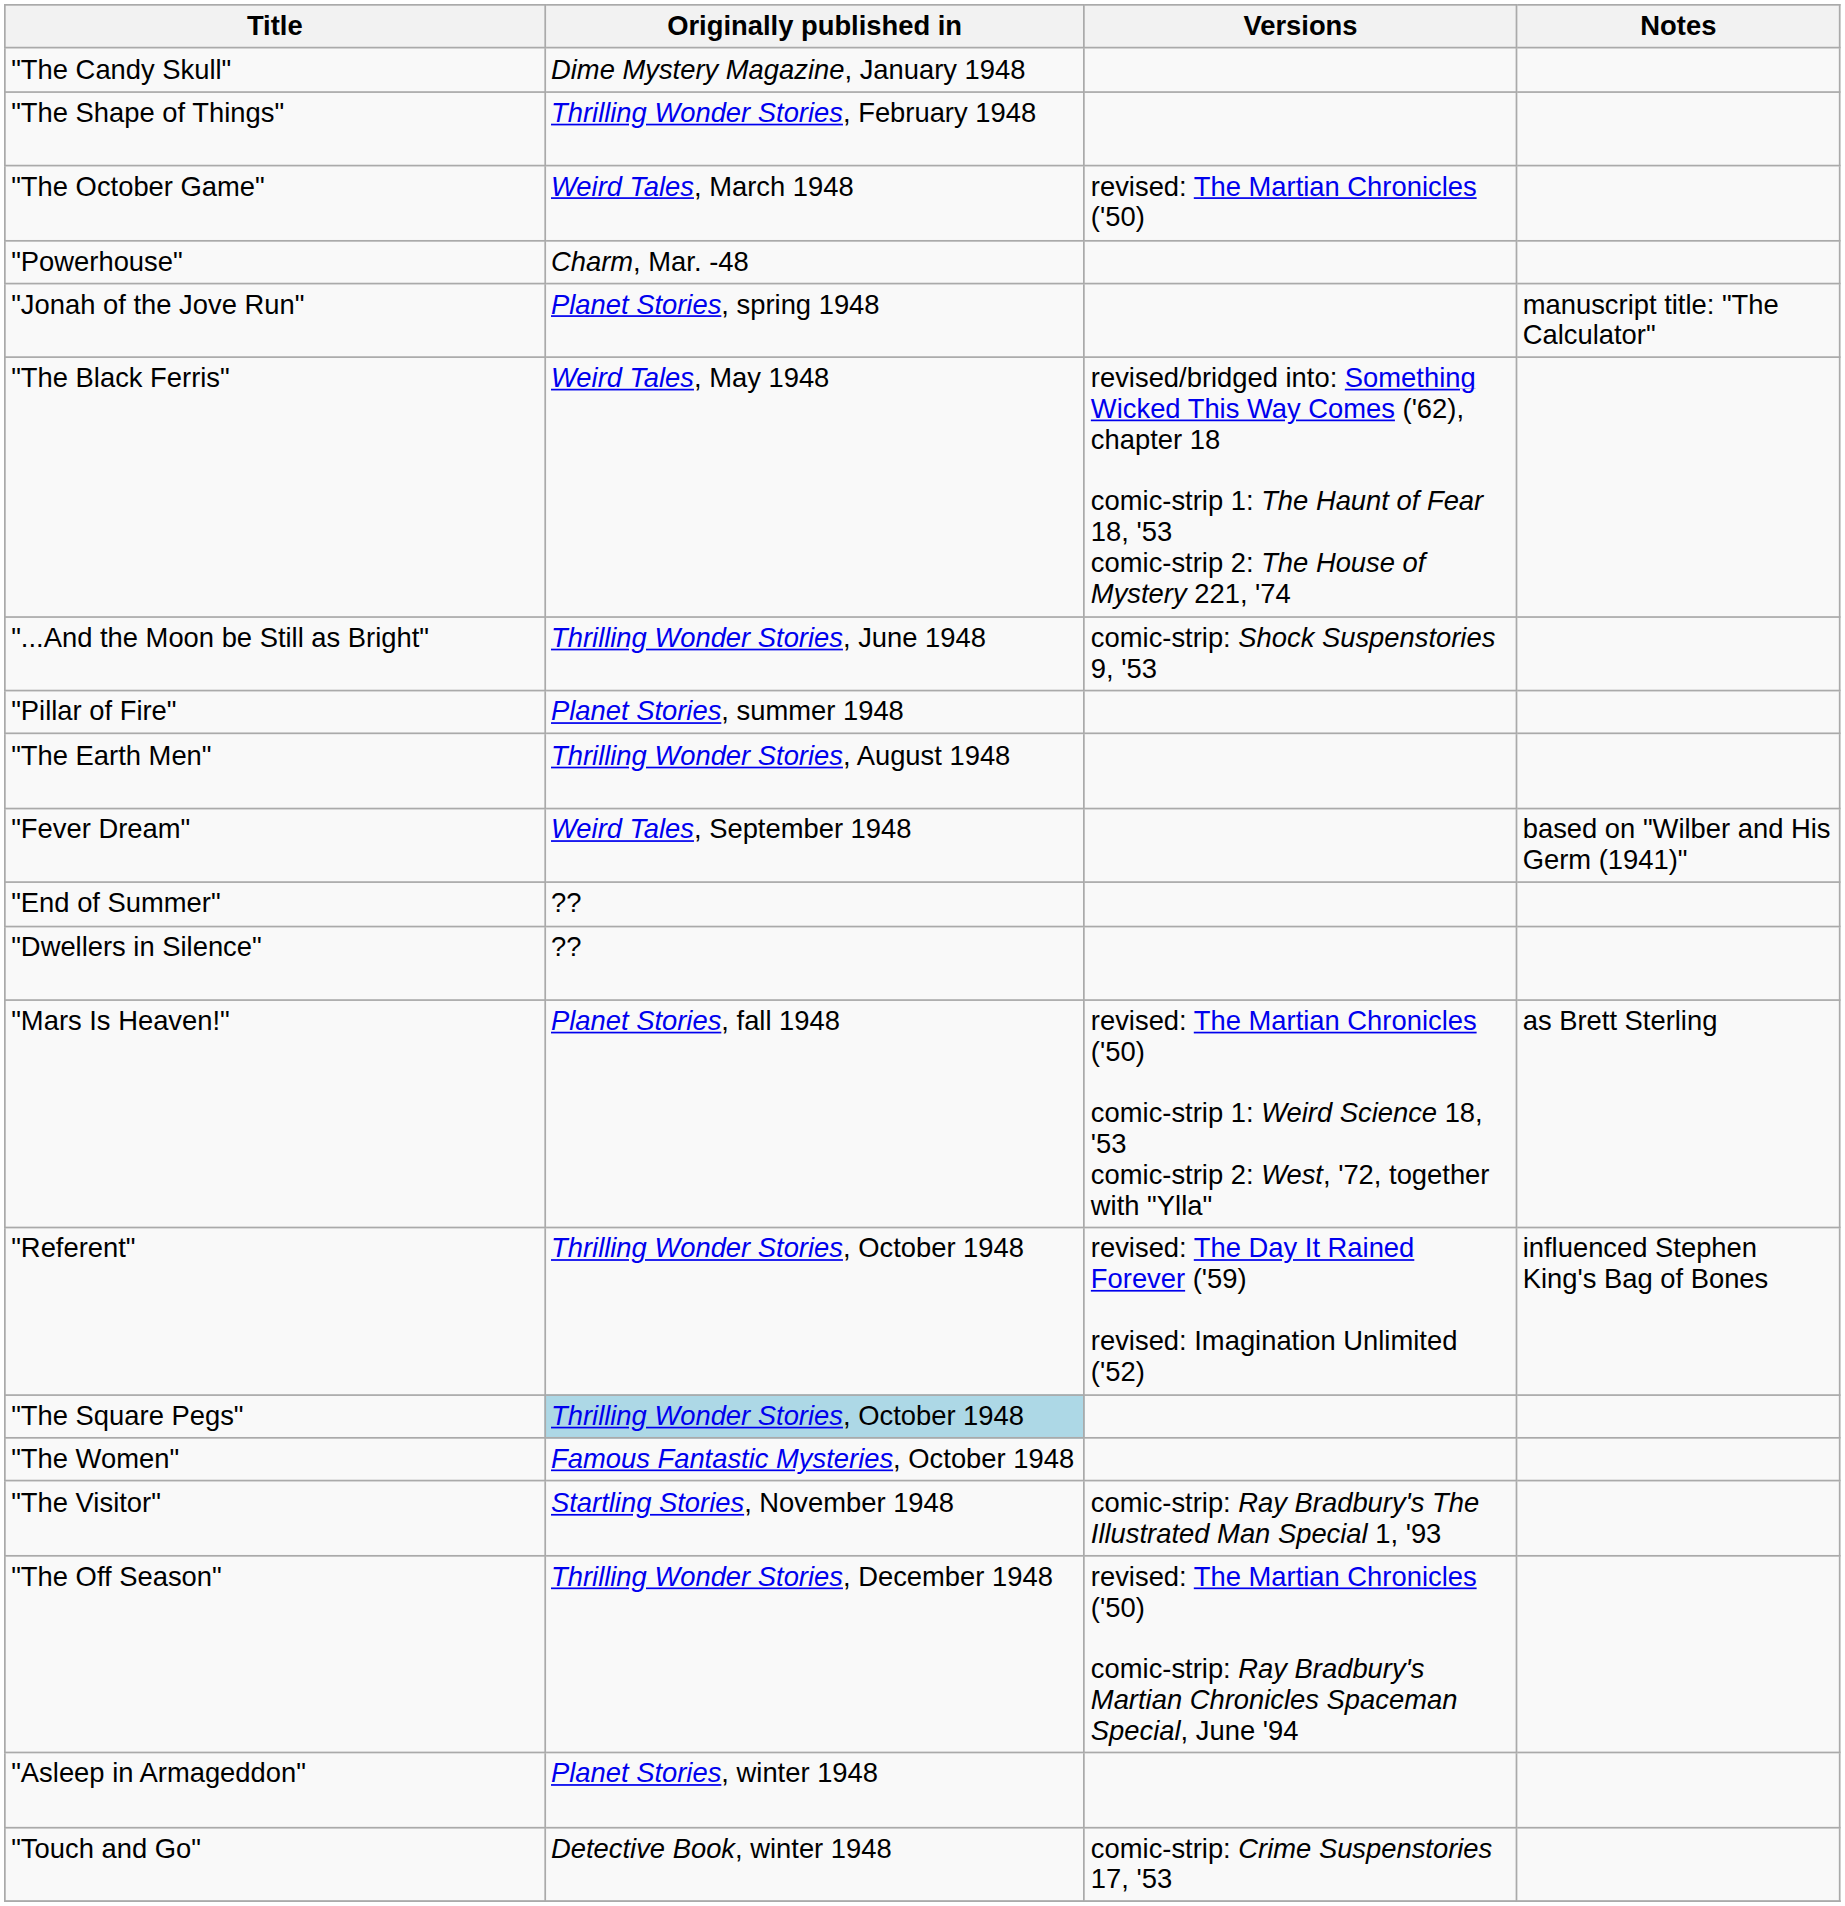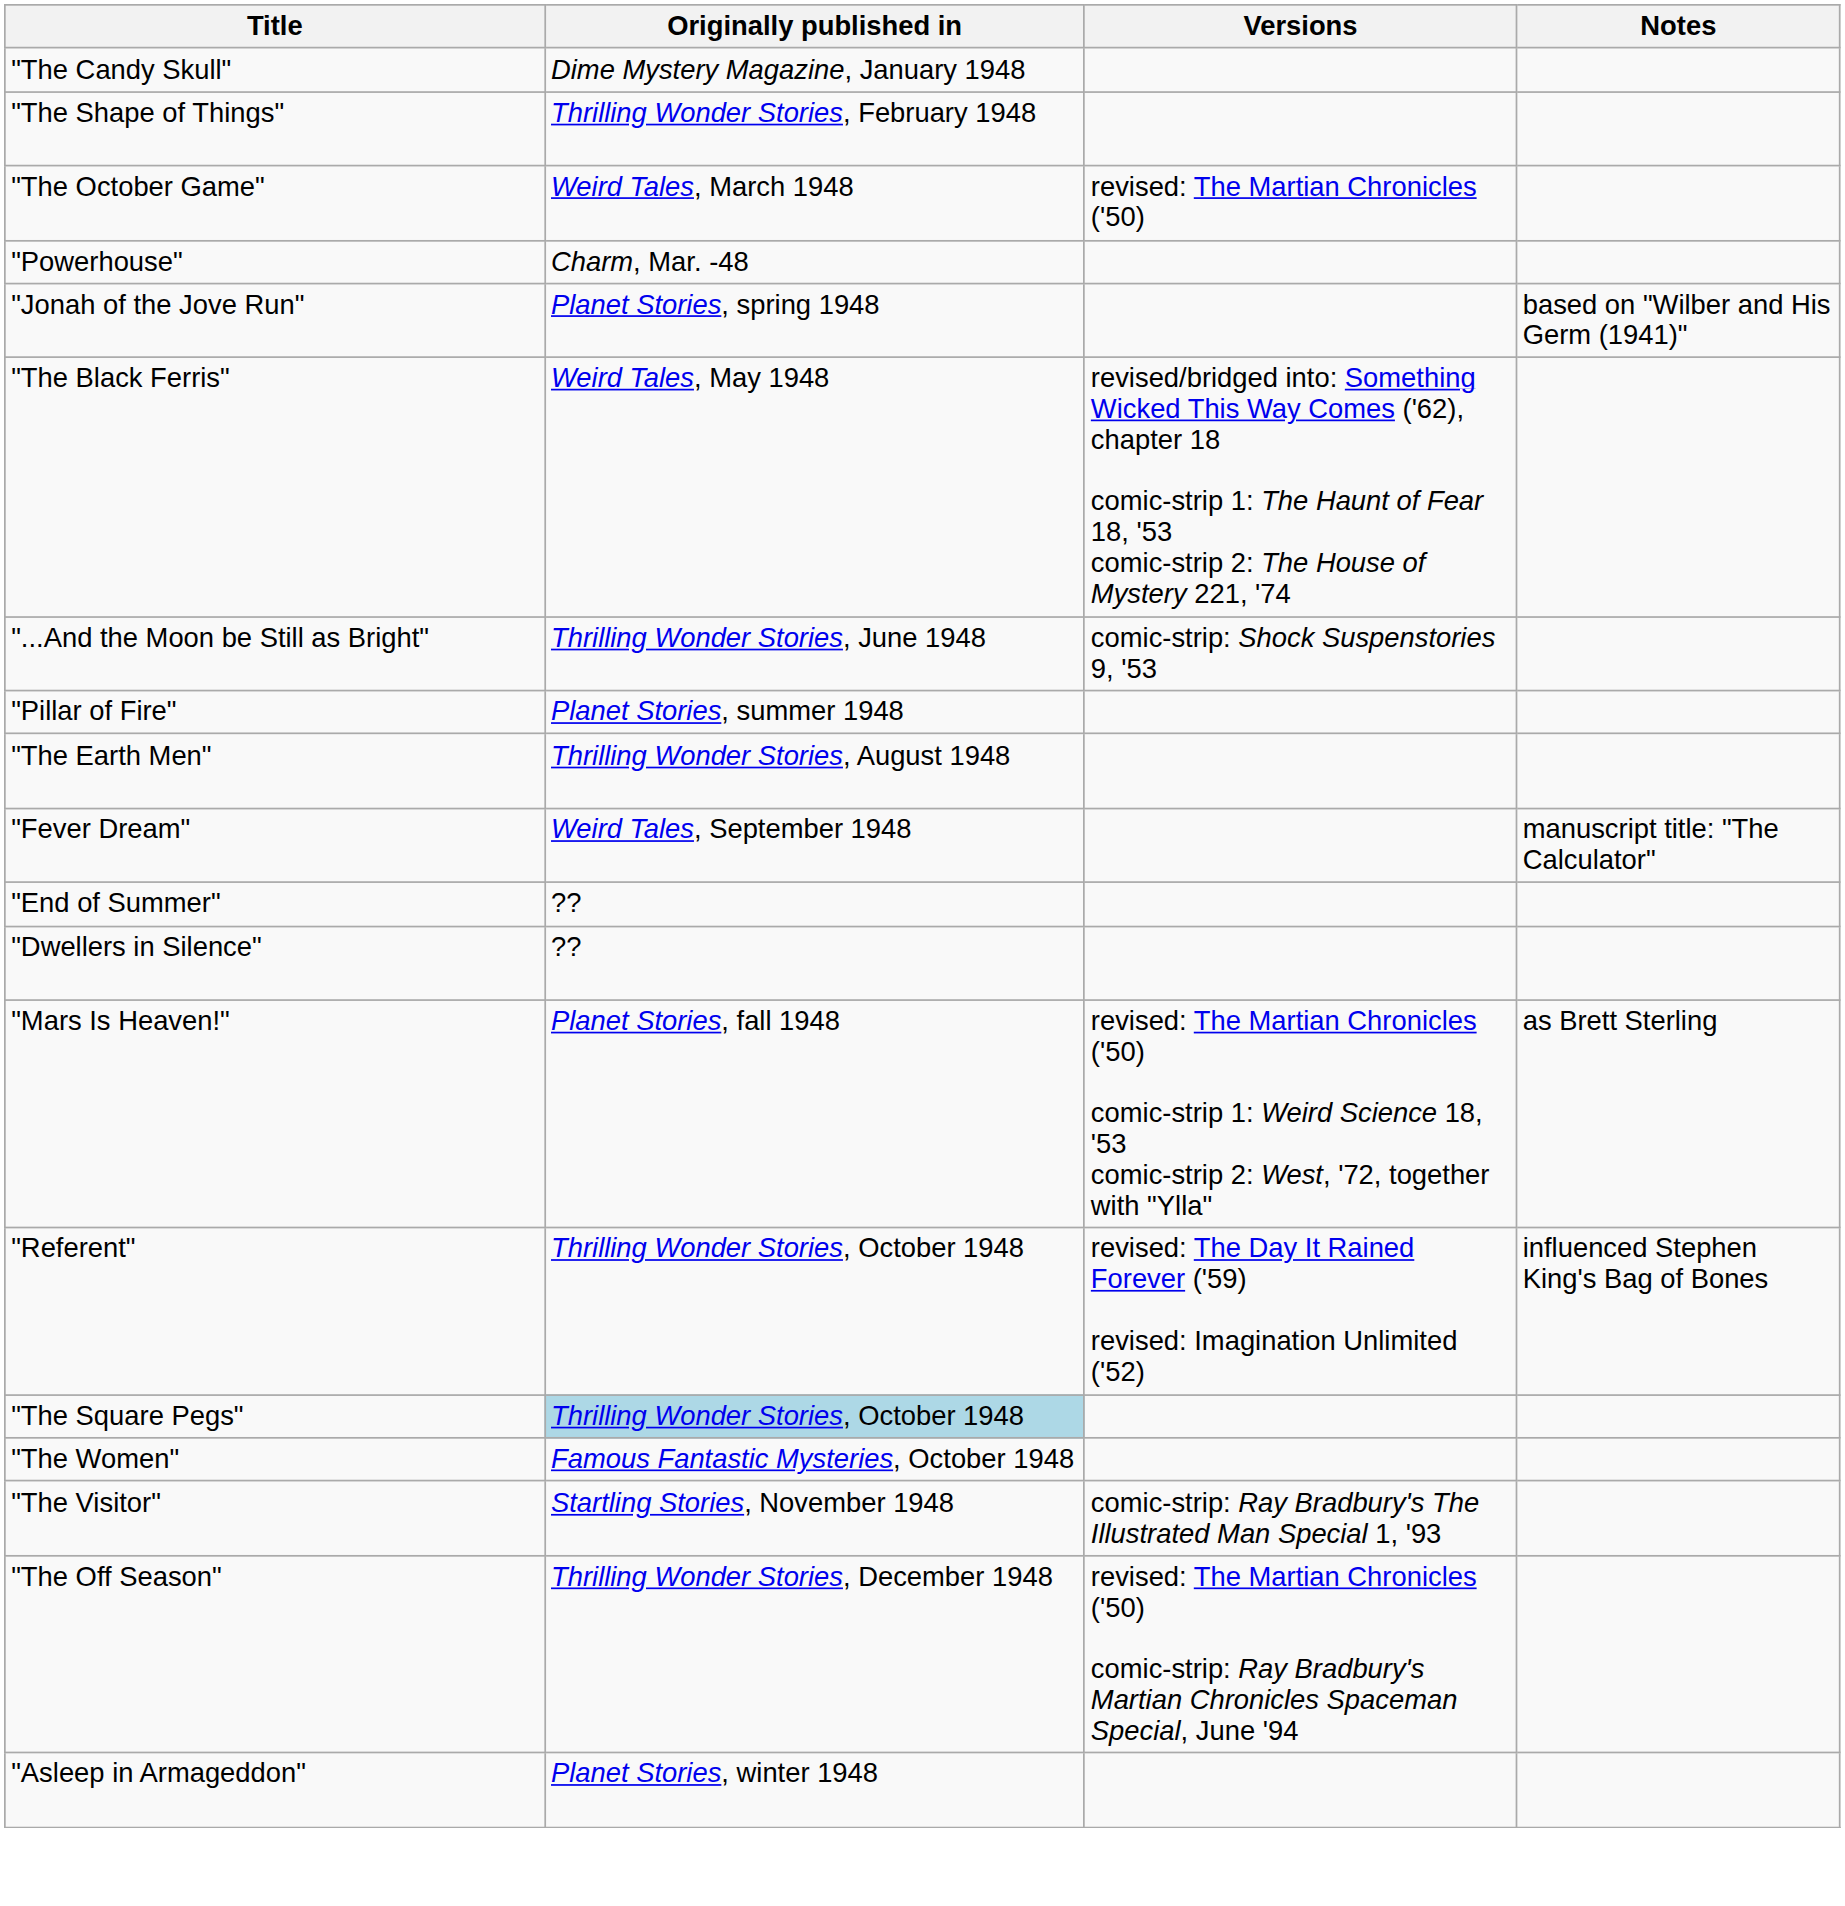"Jonah of the Jove Run" | Notes: manuscript title: "The Calculator" -> based on "Wilber and His Germ (1941)"
"Fever Dream" | Notes: based on "Wilber and His Germ (1941)" -> manuscript title: "The Calculator"
- row: "Touch and Go" | Detective Book, winter 1948 | comic-strip: Crime Suspenstories 17, '53
